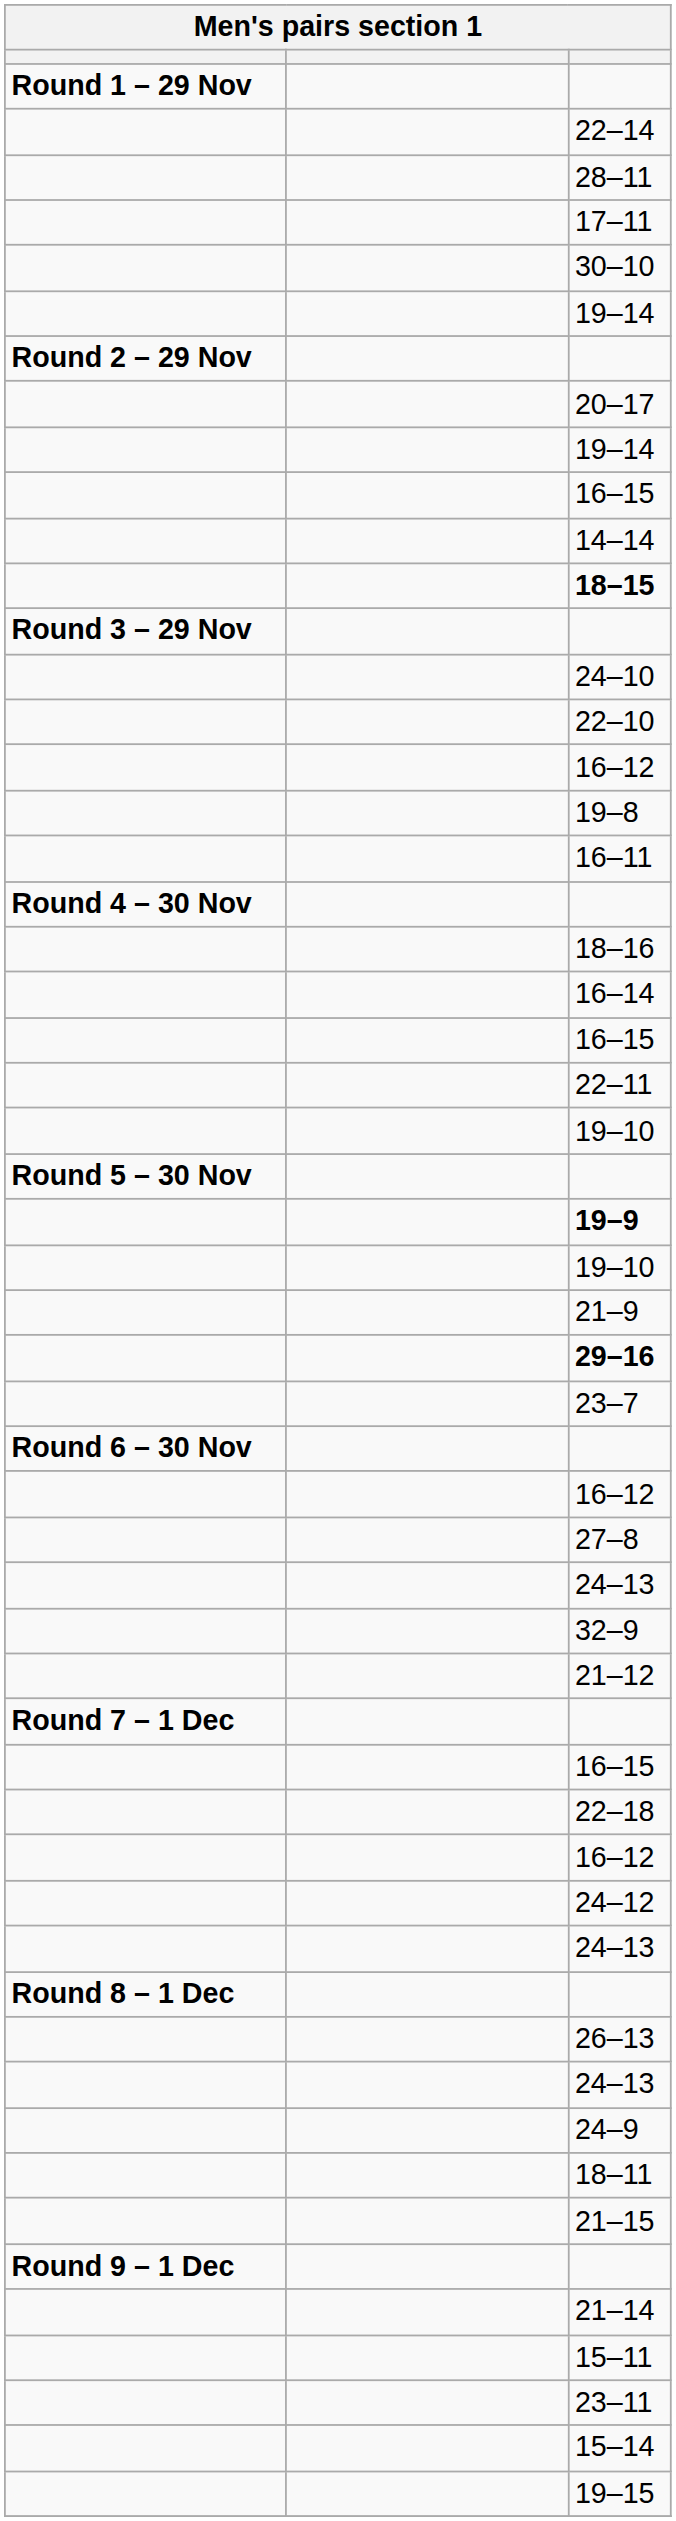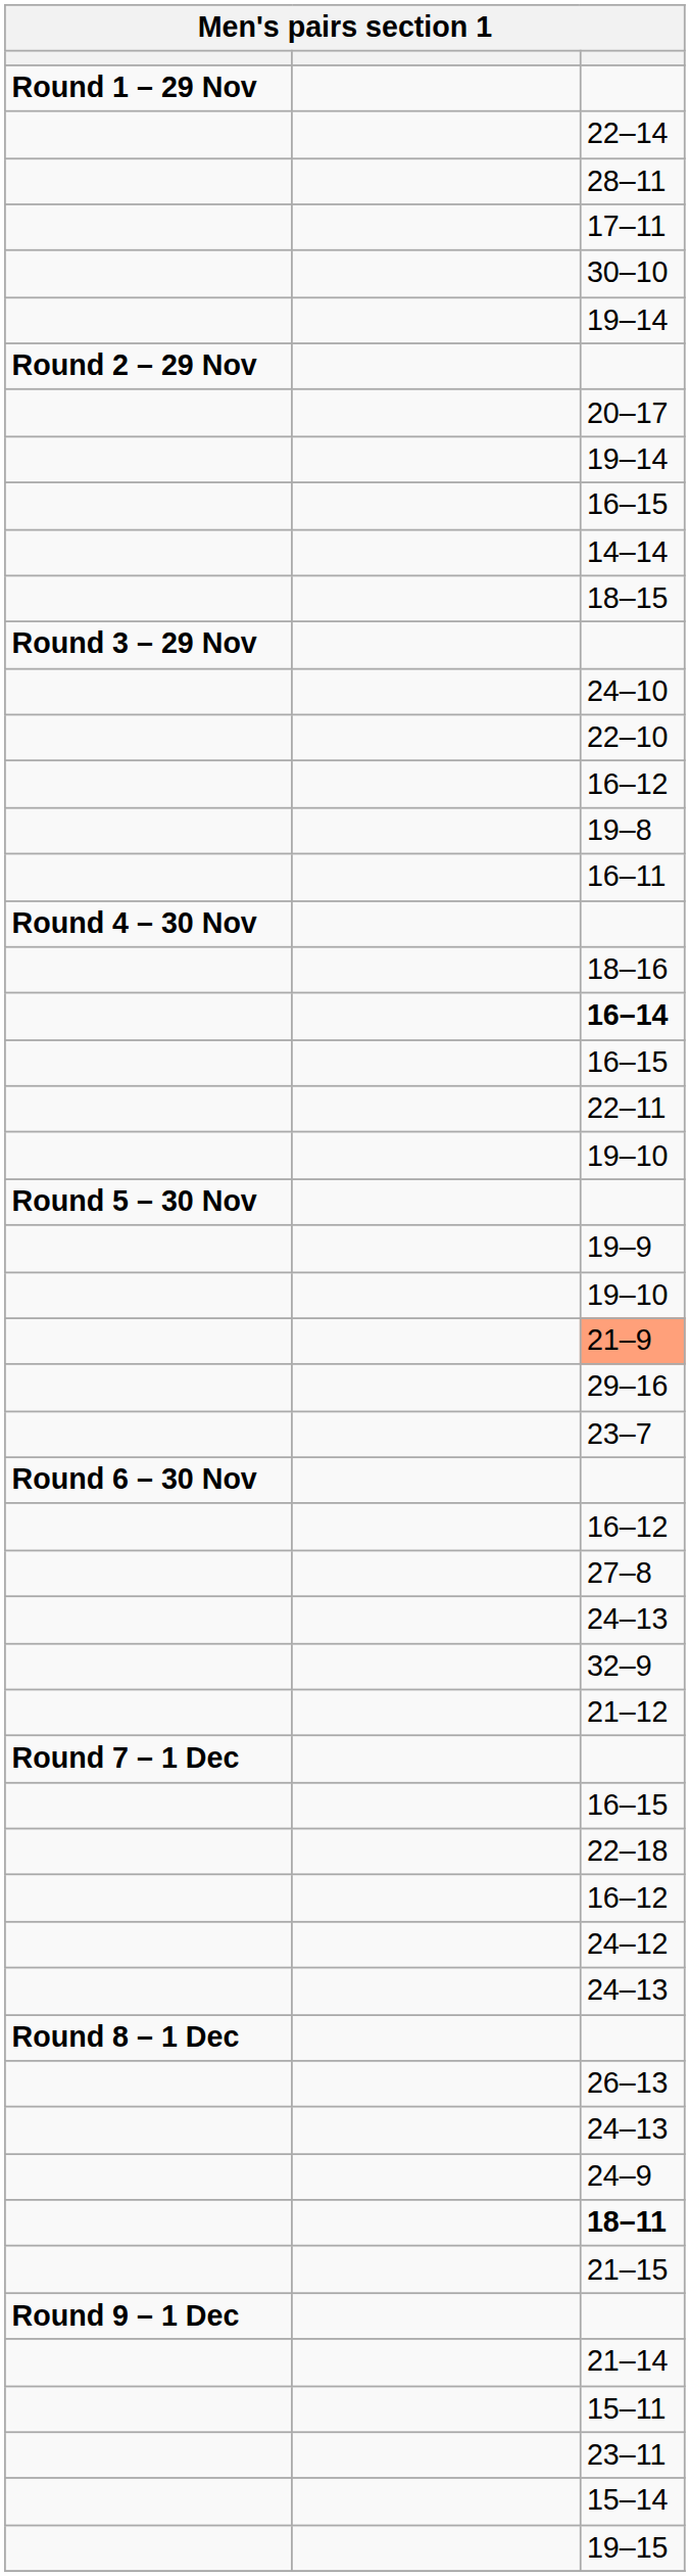18–15 | column 3: bold -> normal
16–14 | column 3: normal -> bold
19–9 | column 3: bold -> normal
21–9 | column 3: no background -> lightsalmon background
29–16 | column 3: bold -> normal
18–11 | column 3: normal -> bold
